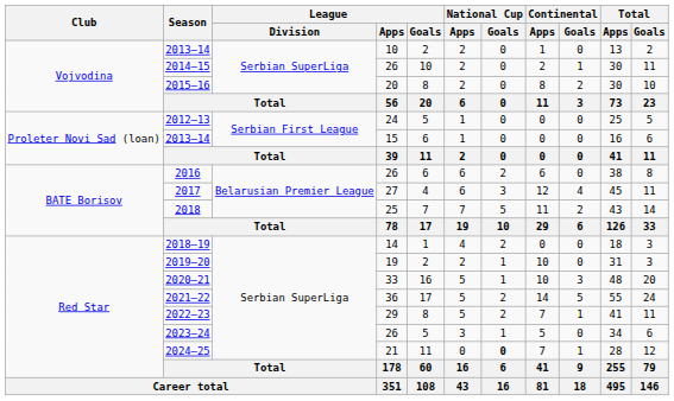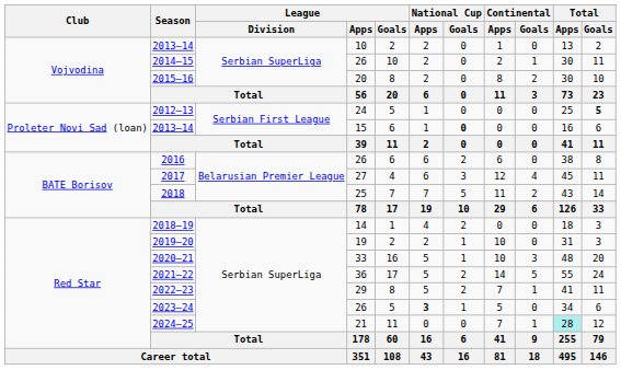2012–13 | Total / Goals: normal -> bold
2013–14 / 15 | National Cup / Goals: normal -> bold
2023–24 | National Cup / Apps: normal -> bold
2024–25 | National Cup / Goals: bold -> normal
2024–25 | Total / Apps: no background -> paleturquoise background
